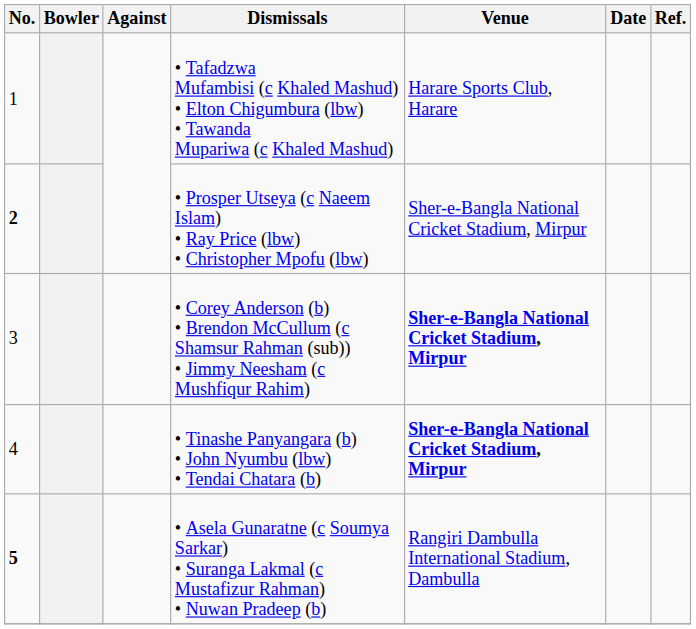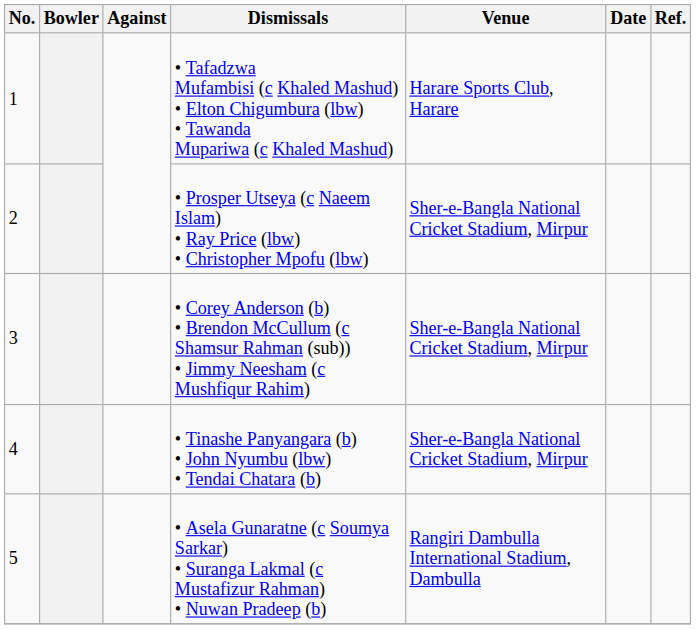row 3 | No.: bold -> normal
row 4 | Venue: bold -> normal
row 5 | Venue: bold -> normal
row 6 | No.: bold -> normal
